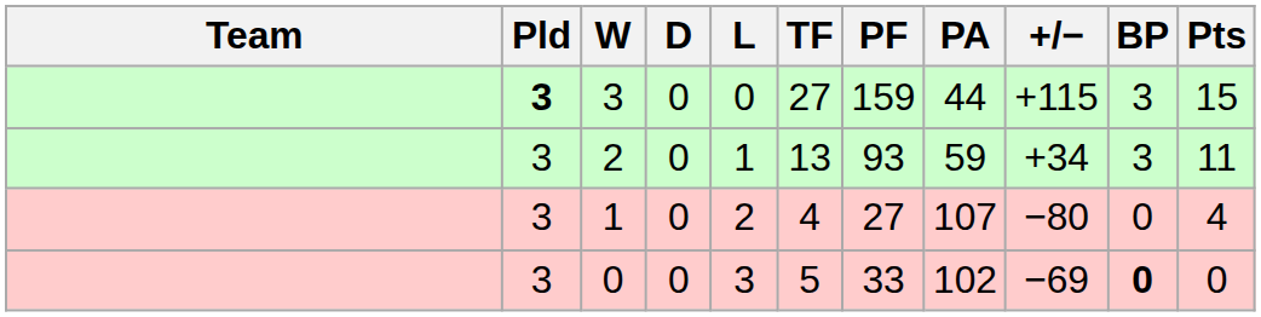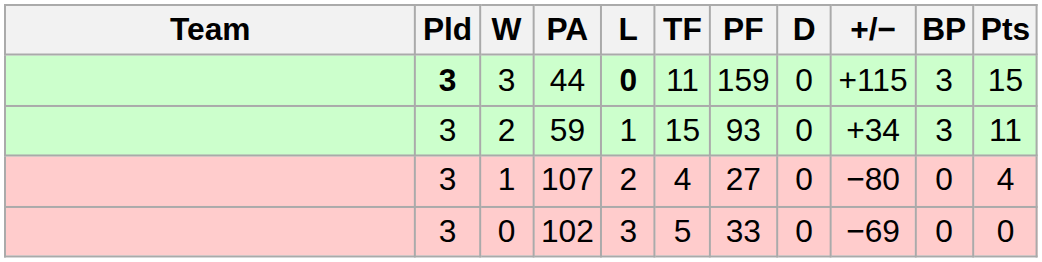columns swapped: D <-> PA
row 2 | L: normal -> bold
row 2 | TF: 27 -> 11
row 3 | TF: 13 -> 15
row 5 | BP: bold -> normal
